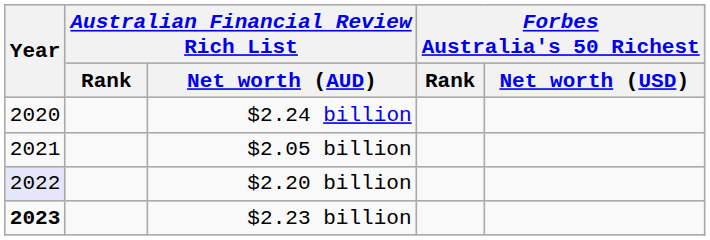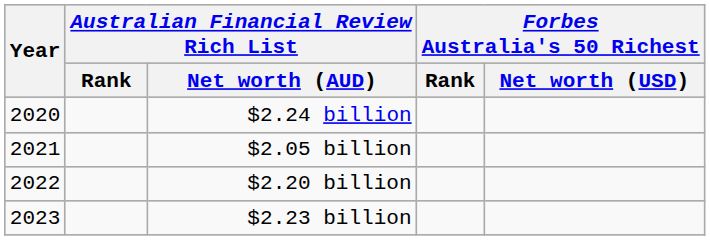$2.20 billion | Year: lavender background -> no background
$2.23 billion | Year: bold -> normal
